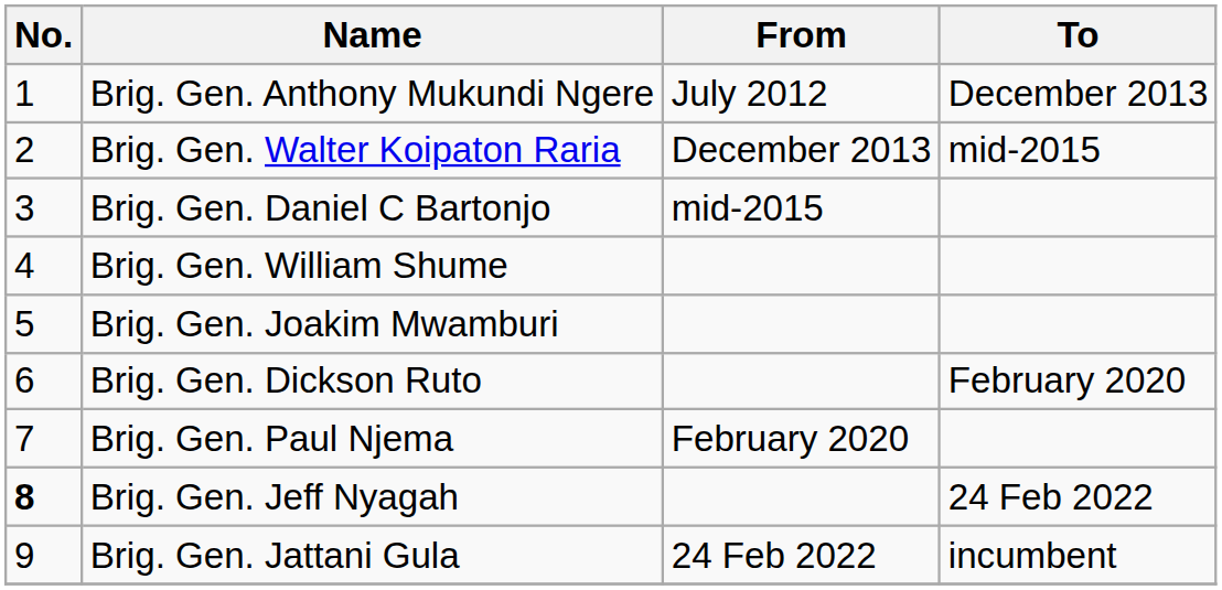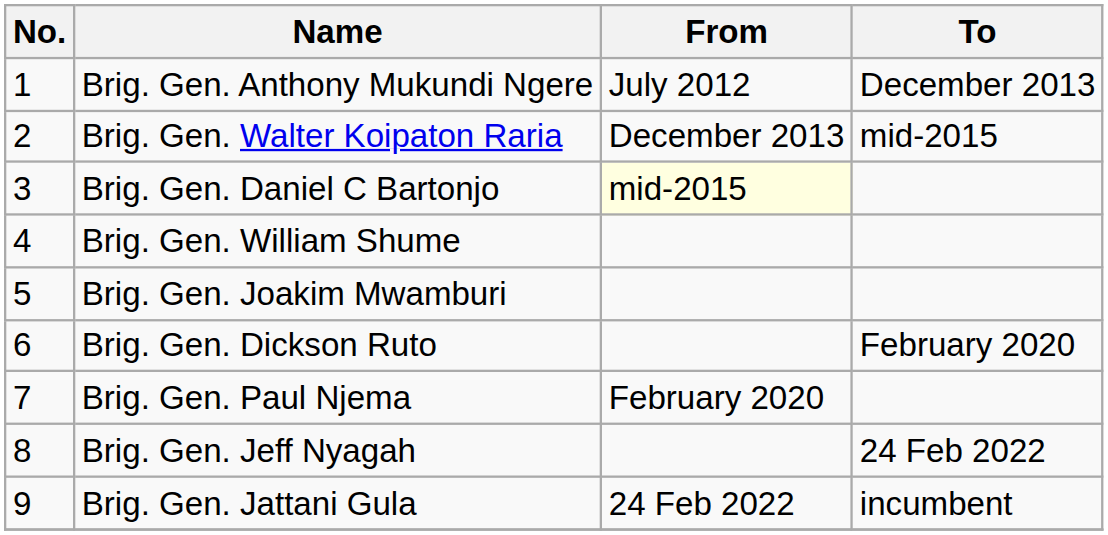Brig. Gen. Daniel C Bartonjo | From: no background -> lightyellow background
Brig. Gen. Jeff Nyagah | No.: bold -> normal
